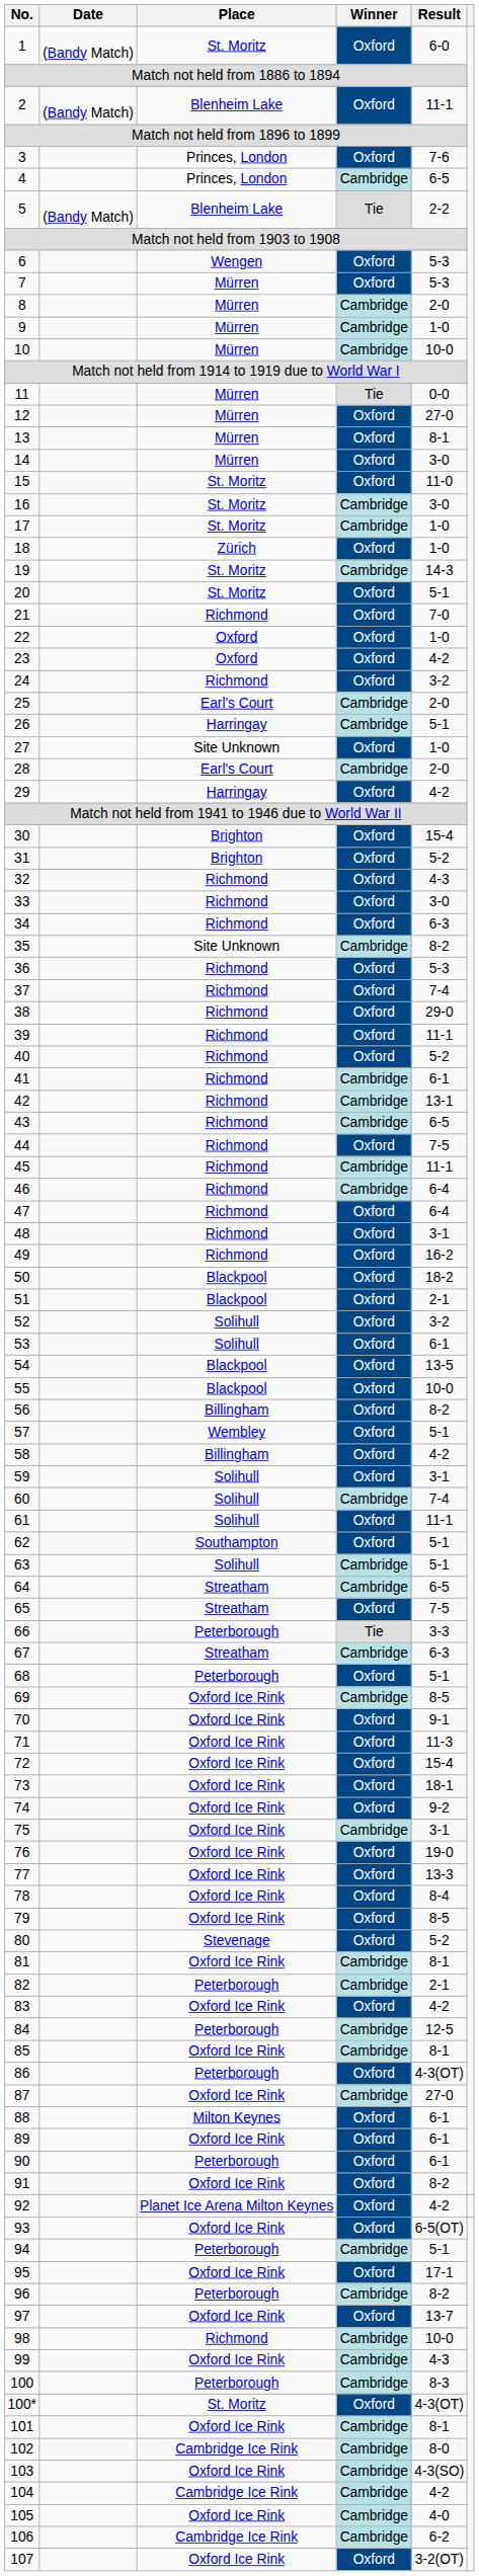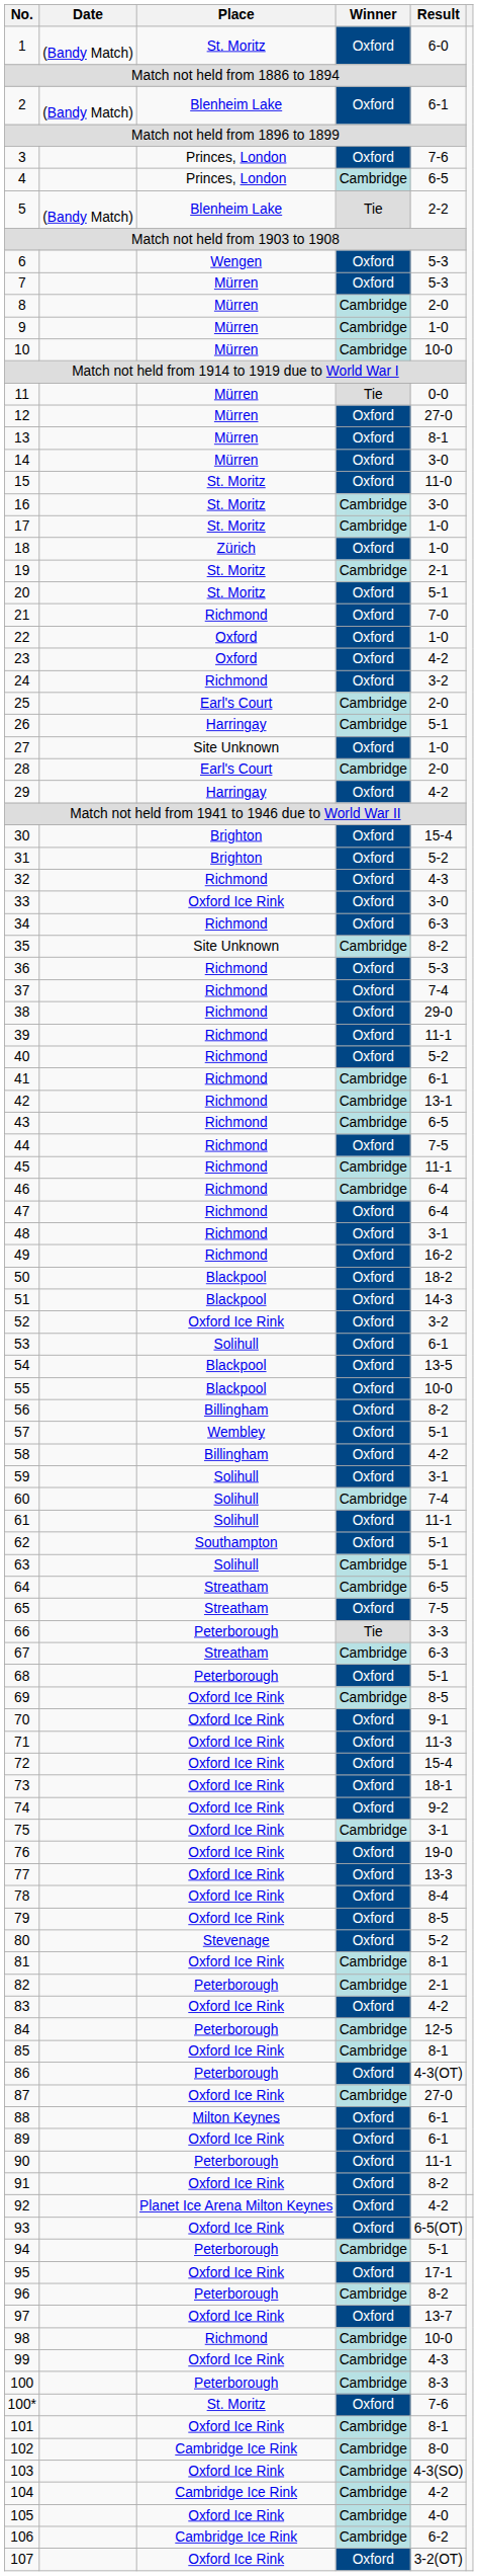2 | Result: 11-1 -> 6-1
19 | Result: 14-3 -> 2-1
33 | Place: Richmond -> Oxford Ice Rink
51 | Result: 2-1 -> 14-3
52 | Place: Solihull -> Oxford Ice Rink
90 | Result: 6-1 -> 11-1
100* | Result: 4-3(OT) -> 7-6
